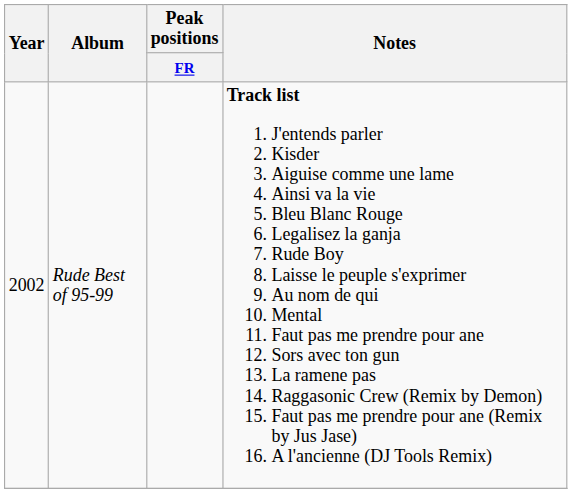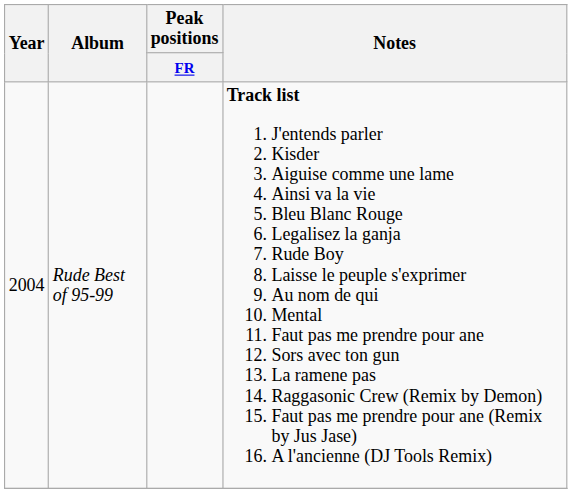Rude Best of 95-99 | Year: 2002 -> 2004
